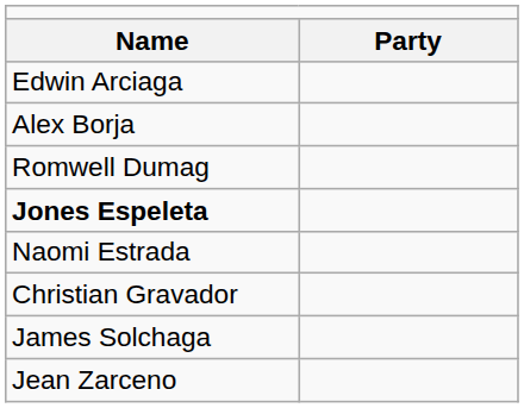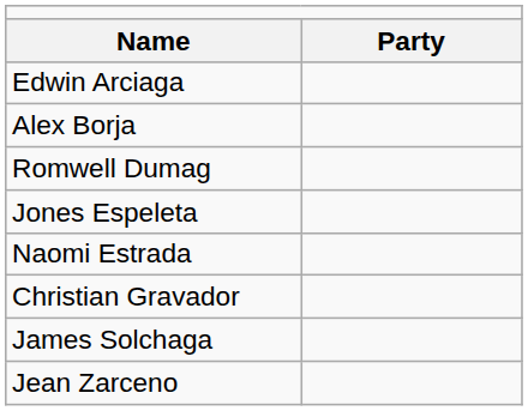Jones Espeleta | column 1: bold -> normal
